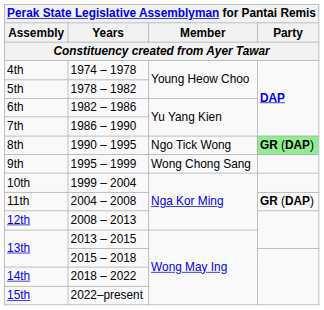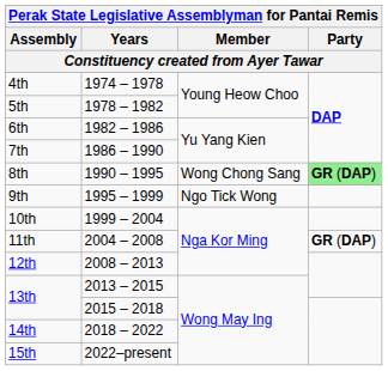8th | Member: Ngo Tick Wong -> Wong Chong Sang
9th | Member: Wong Chong Sang -> Ngo Tick Wong
